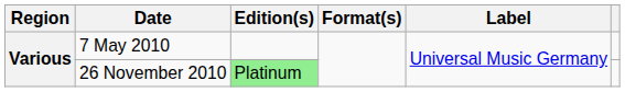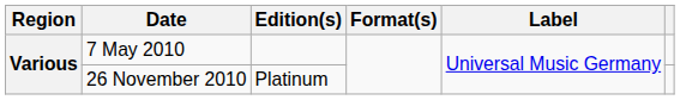26 November 2010 | Edition(s): lightgreen background -> no background
